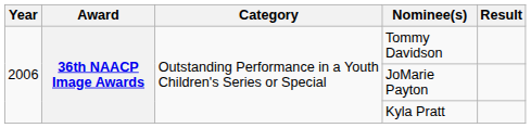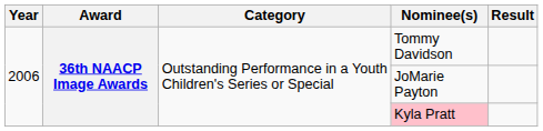Kyla Pratt | Nominee(s): no background -> pink background
